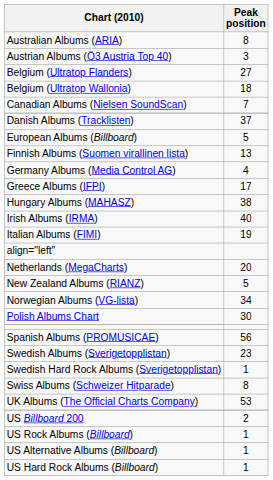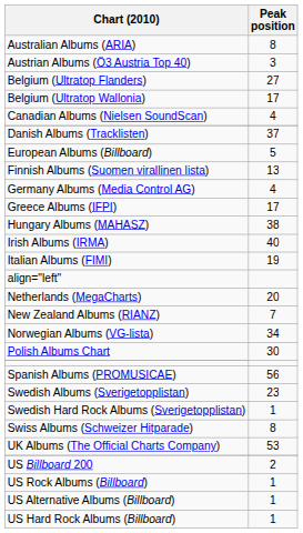row 5 | Peak position: 18 -> 17
row 6 | Peak position: 7 -> 4
row 17 | Peak position: 5 -> 7
